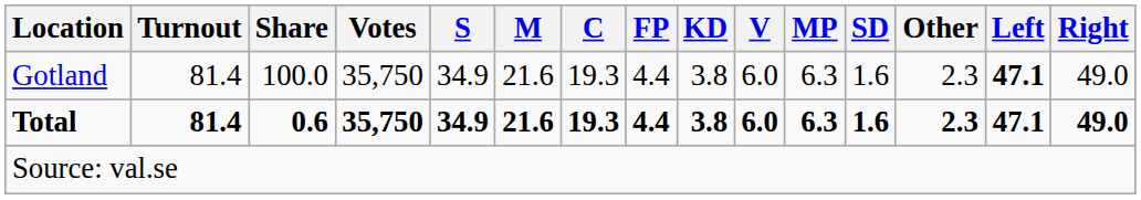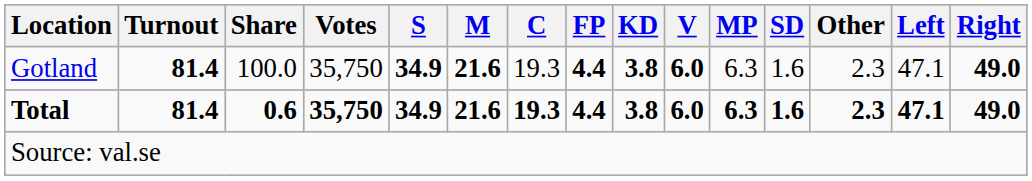Gotland | Turnout: normal -> bold
Gotland | S: normal -> bold
Gotland | M: normal -> bold
Gotland | FP: normal -> bold
Gotland | KD: normal -> bold
Gotland | V: normal -> bold
Gotland | Left: bold -> normal
Gotland | Right: normal -> bold
